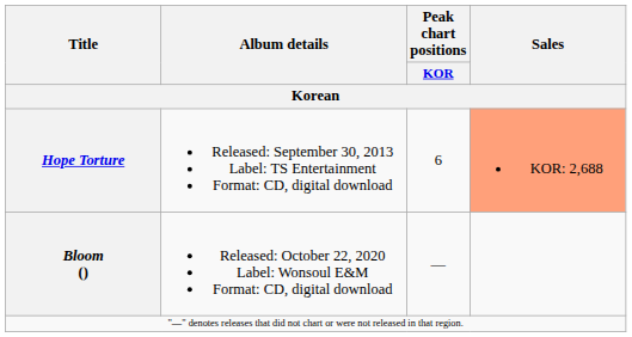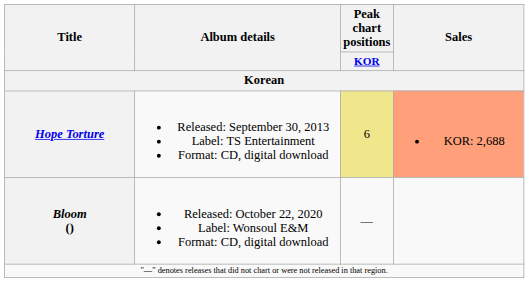Hope Torture | Peak chart positions / KOR: no background -> khaki background
